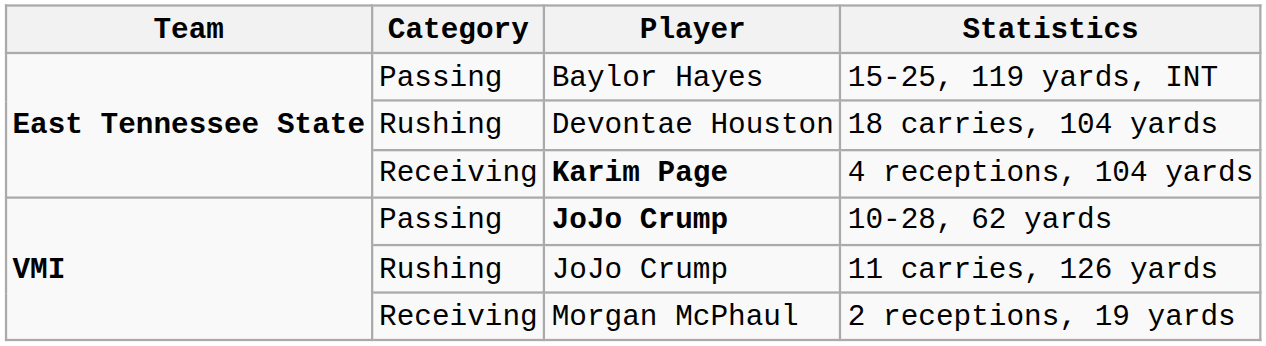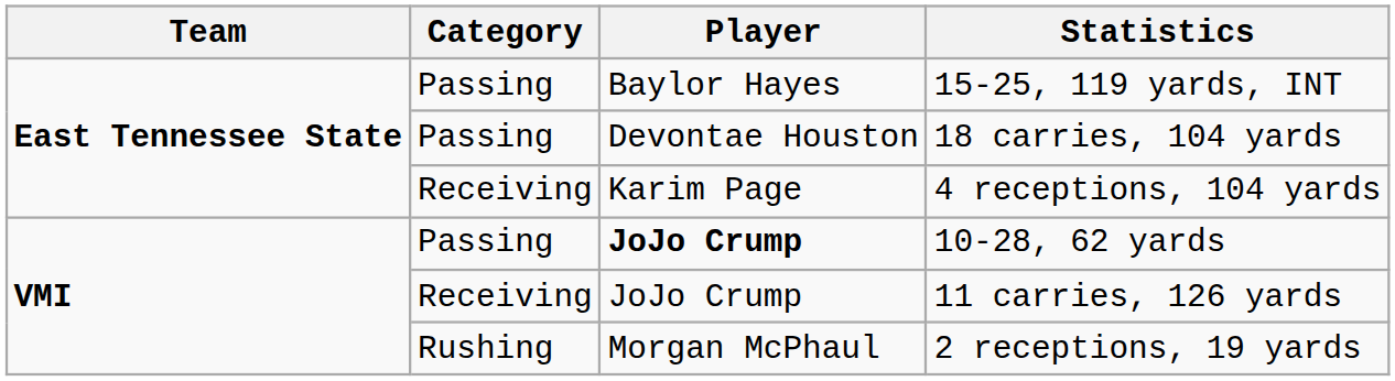18 carries, 104 yards | Category: Rushing -> Passing
4 receptions, 104 yards | Player: bold -> normal
11 carries, 126 yards | Category: Rushing -> Receiving
2 receptions, 19 yards | Category: Receiving -> Rushing
